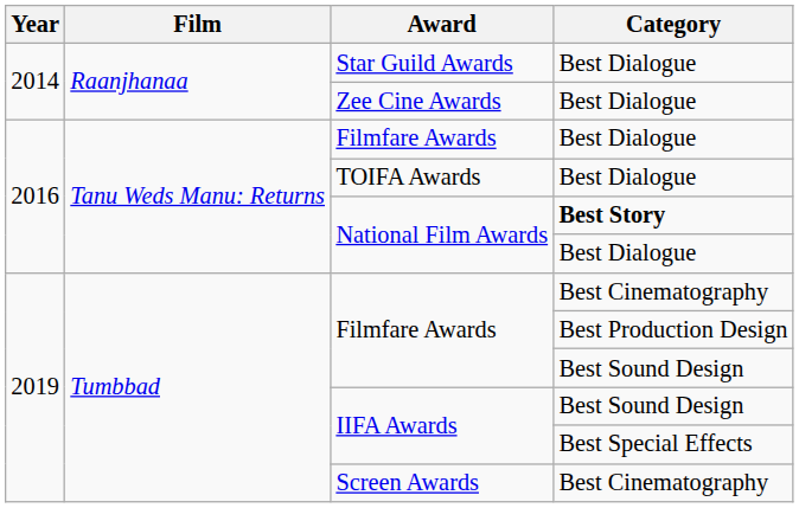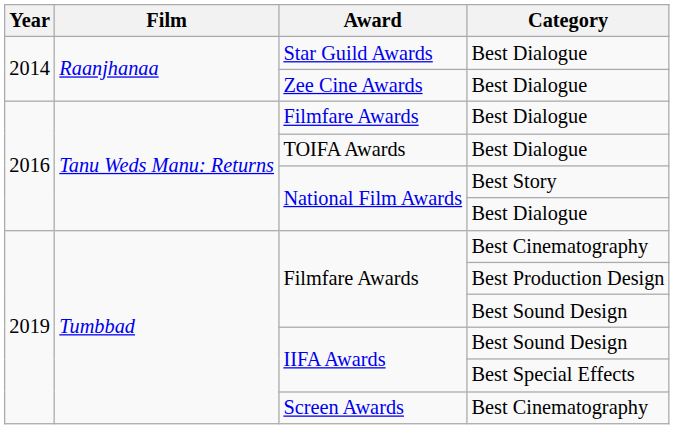National Film Awards / Best Story | Category: bold -> normal
